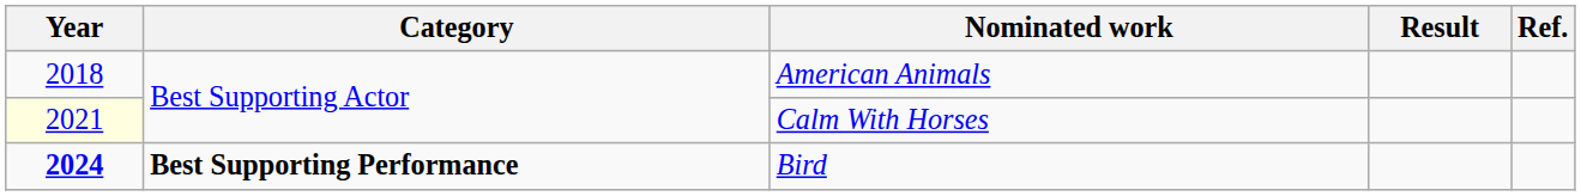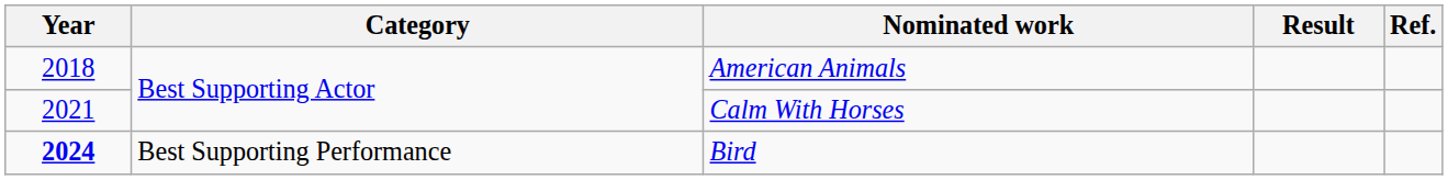Calm With Horses | Year: lightyellow background -> no background
Bird | Category: bold -> normal
